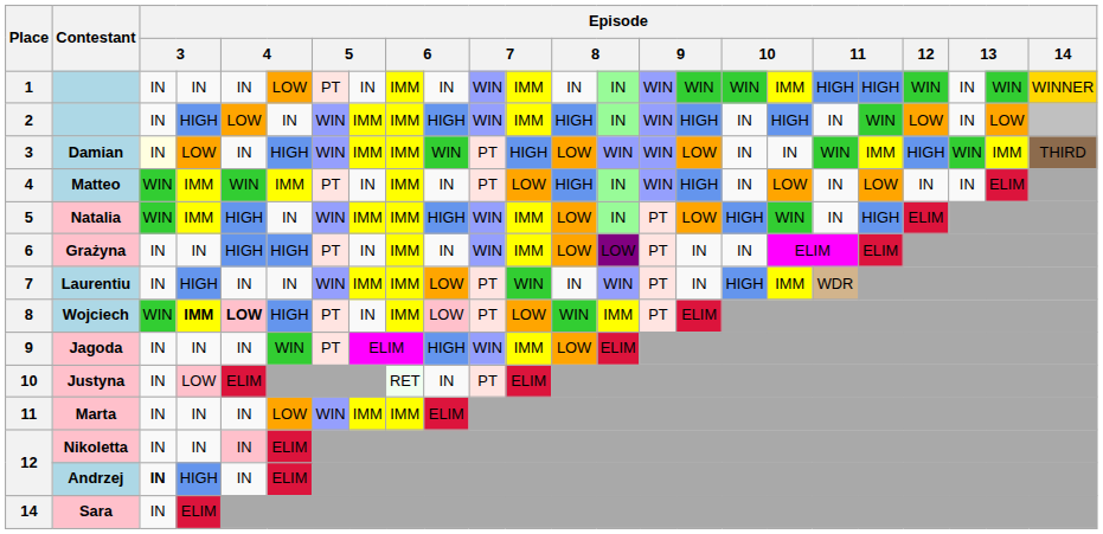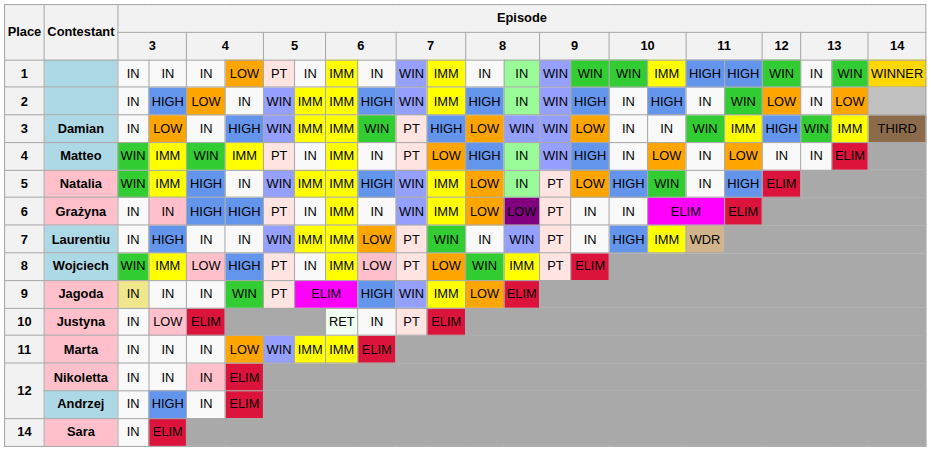Damian | column 3: lightyellow background -> no background
Grażyna | column 4: no background -> pink background
Wojciech | column 4: bold -> normal
Wojciech | column 5: bold -> normal
Jagoda | column 3: no background -> khaki background
Andrzej | column 3: bold -> normal
